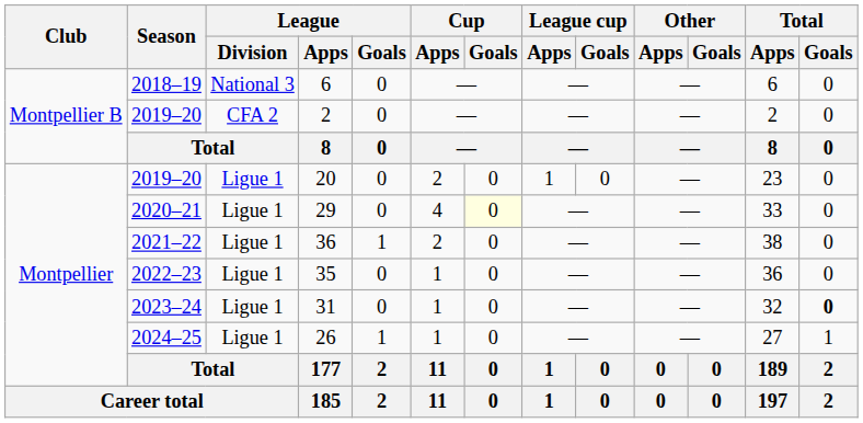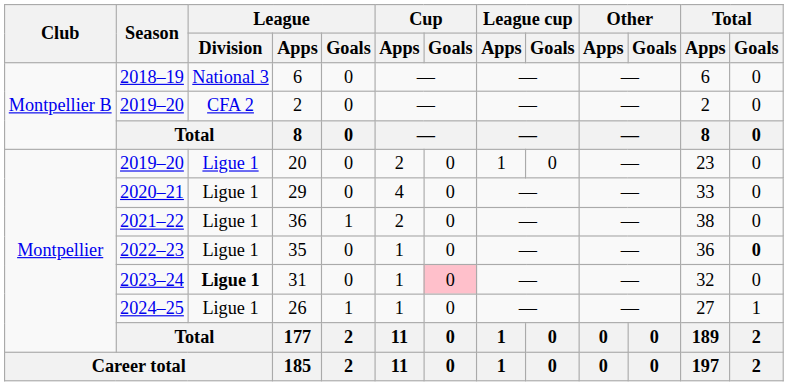29 | Cup / Goals: lightyellow background -> no background
35 | Total / Goals: normal -> bold
31 | League / Division: normal -> bold
31 | Cup / Goals: no background -> pink background
31 | Total / Goals: bold -> normal
